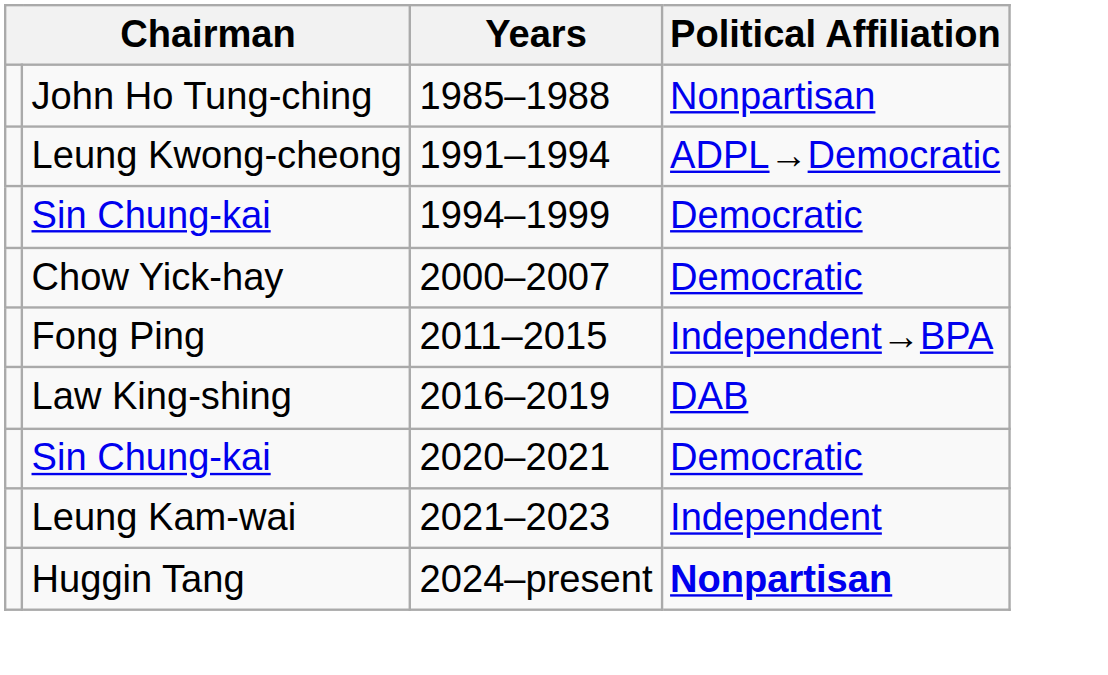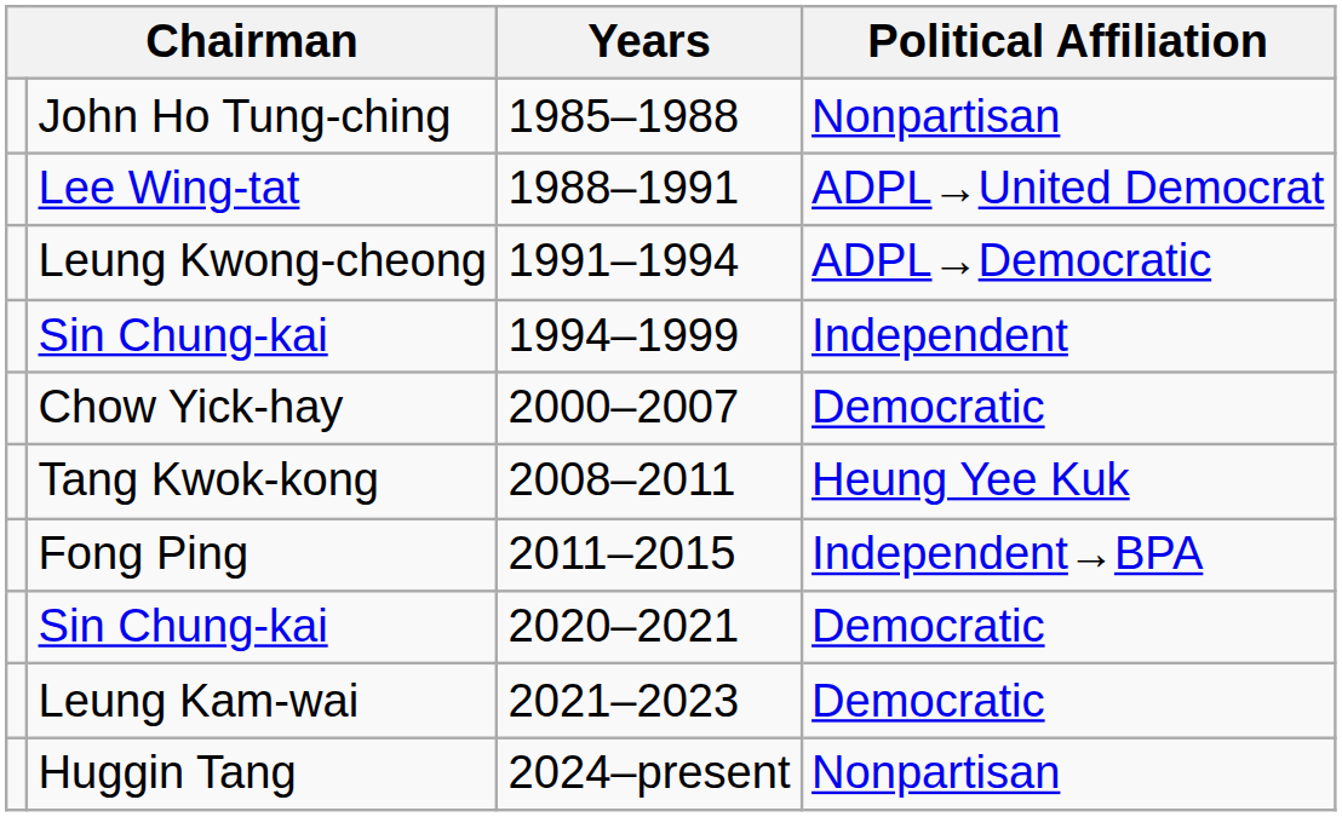+ row: Lee Wing-tat | 1988–1991 | ADPL→United Democrat
Sin Chung-kai / 1994–1999 | Political Affiliation: Democratic -> Independent
+ row: Tang Kwok-kong | 2008–2011 | Heung Yee Kuk
- row: Law King-shing | 2016–2019 | DAB
Leung Kam-wai | Political Affiliation: Independent -> Democratic
Huggin Tang | Political Affiliation: bold -> normal
